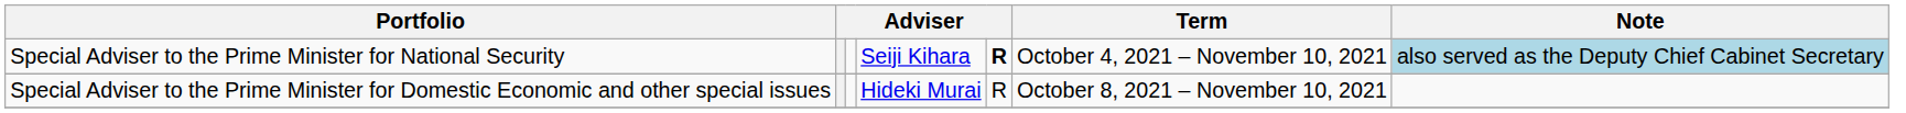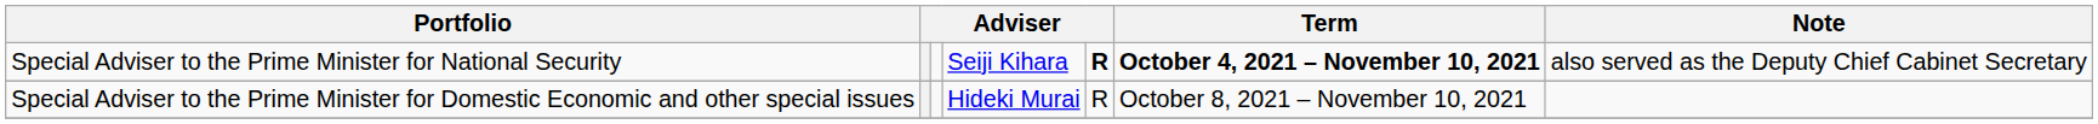Special Adviser to the Prime Minister for National Security | Term: normal -> bold
Special Adviser to the Prime Minister for National Security | Note: lightblue background -> no background
